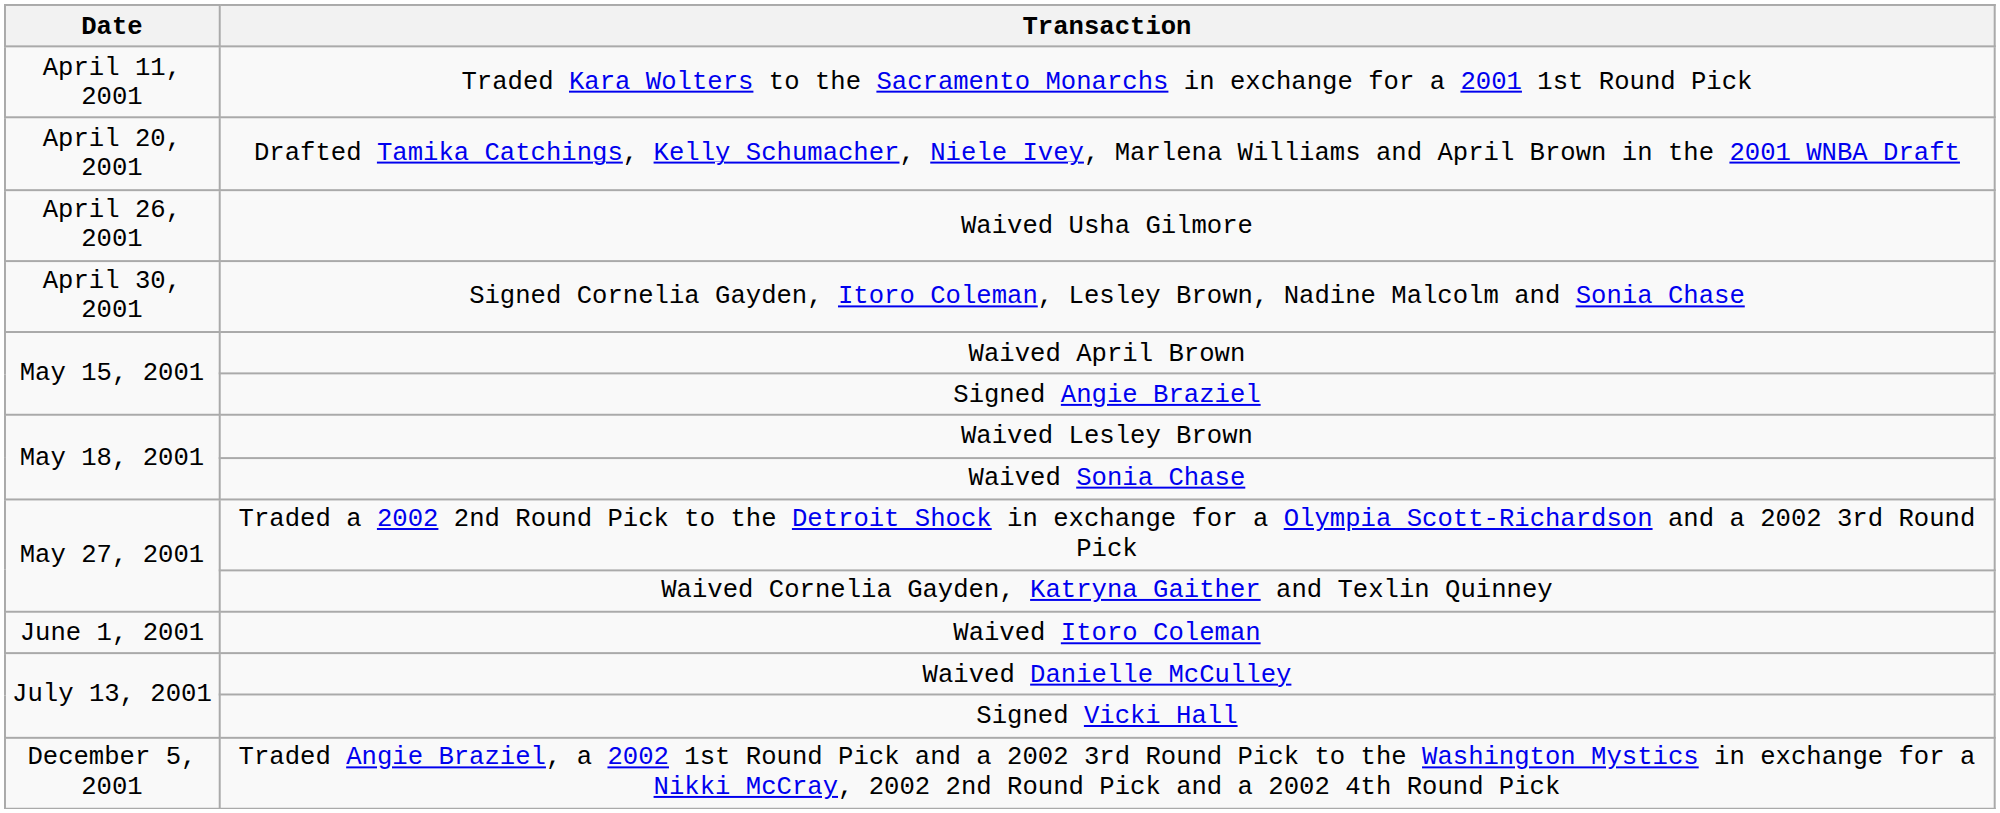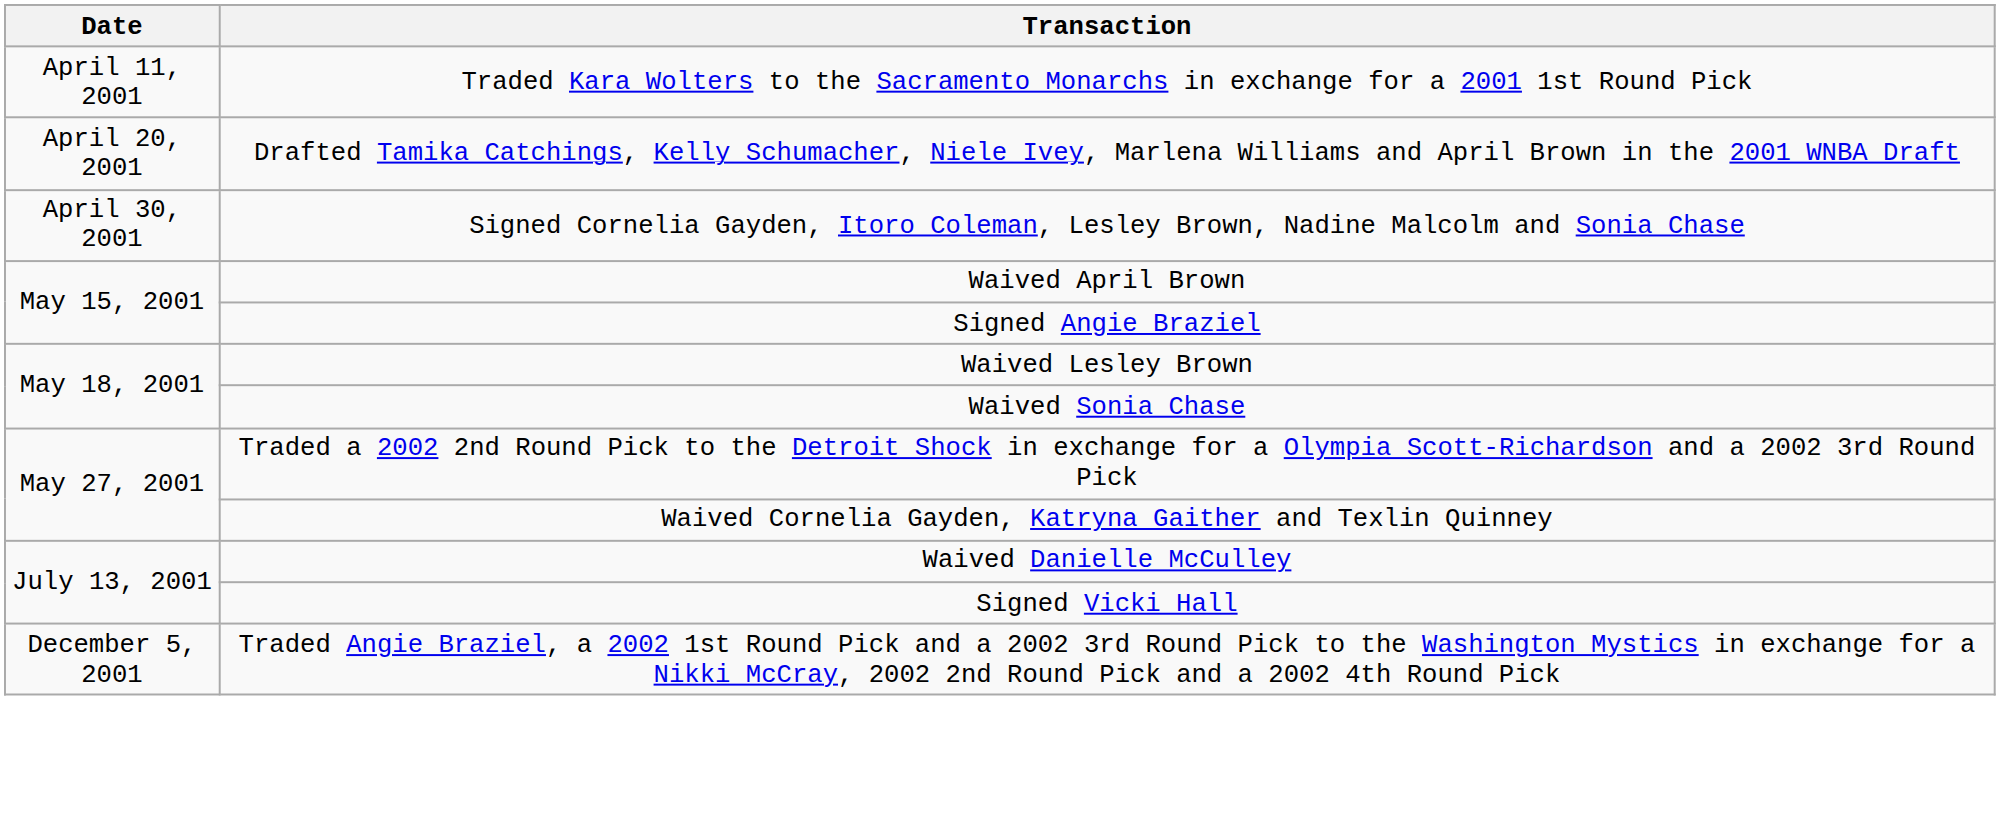- row: April 26, 2001 | Waived Usha Gilmore
- row: June 1, 2001 | Waived Itoro Coleman
